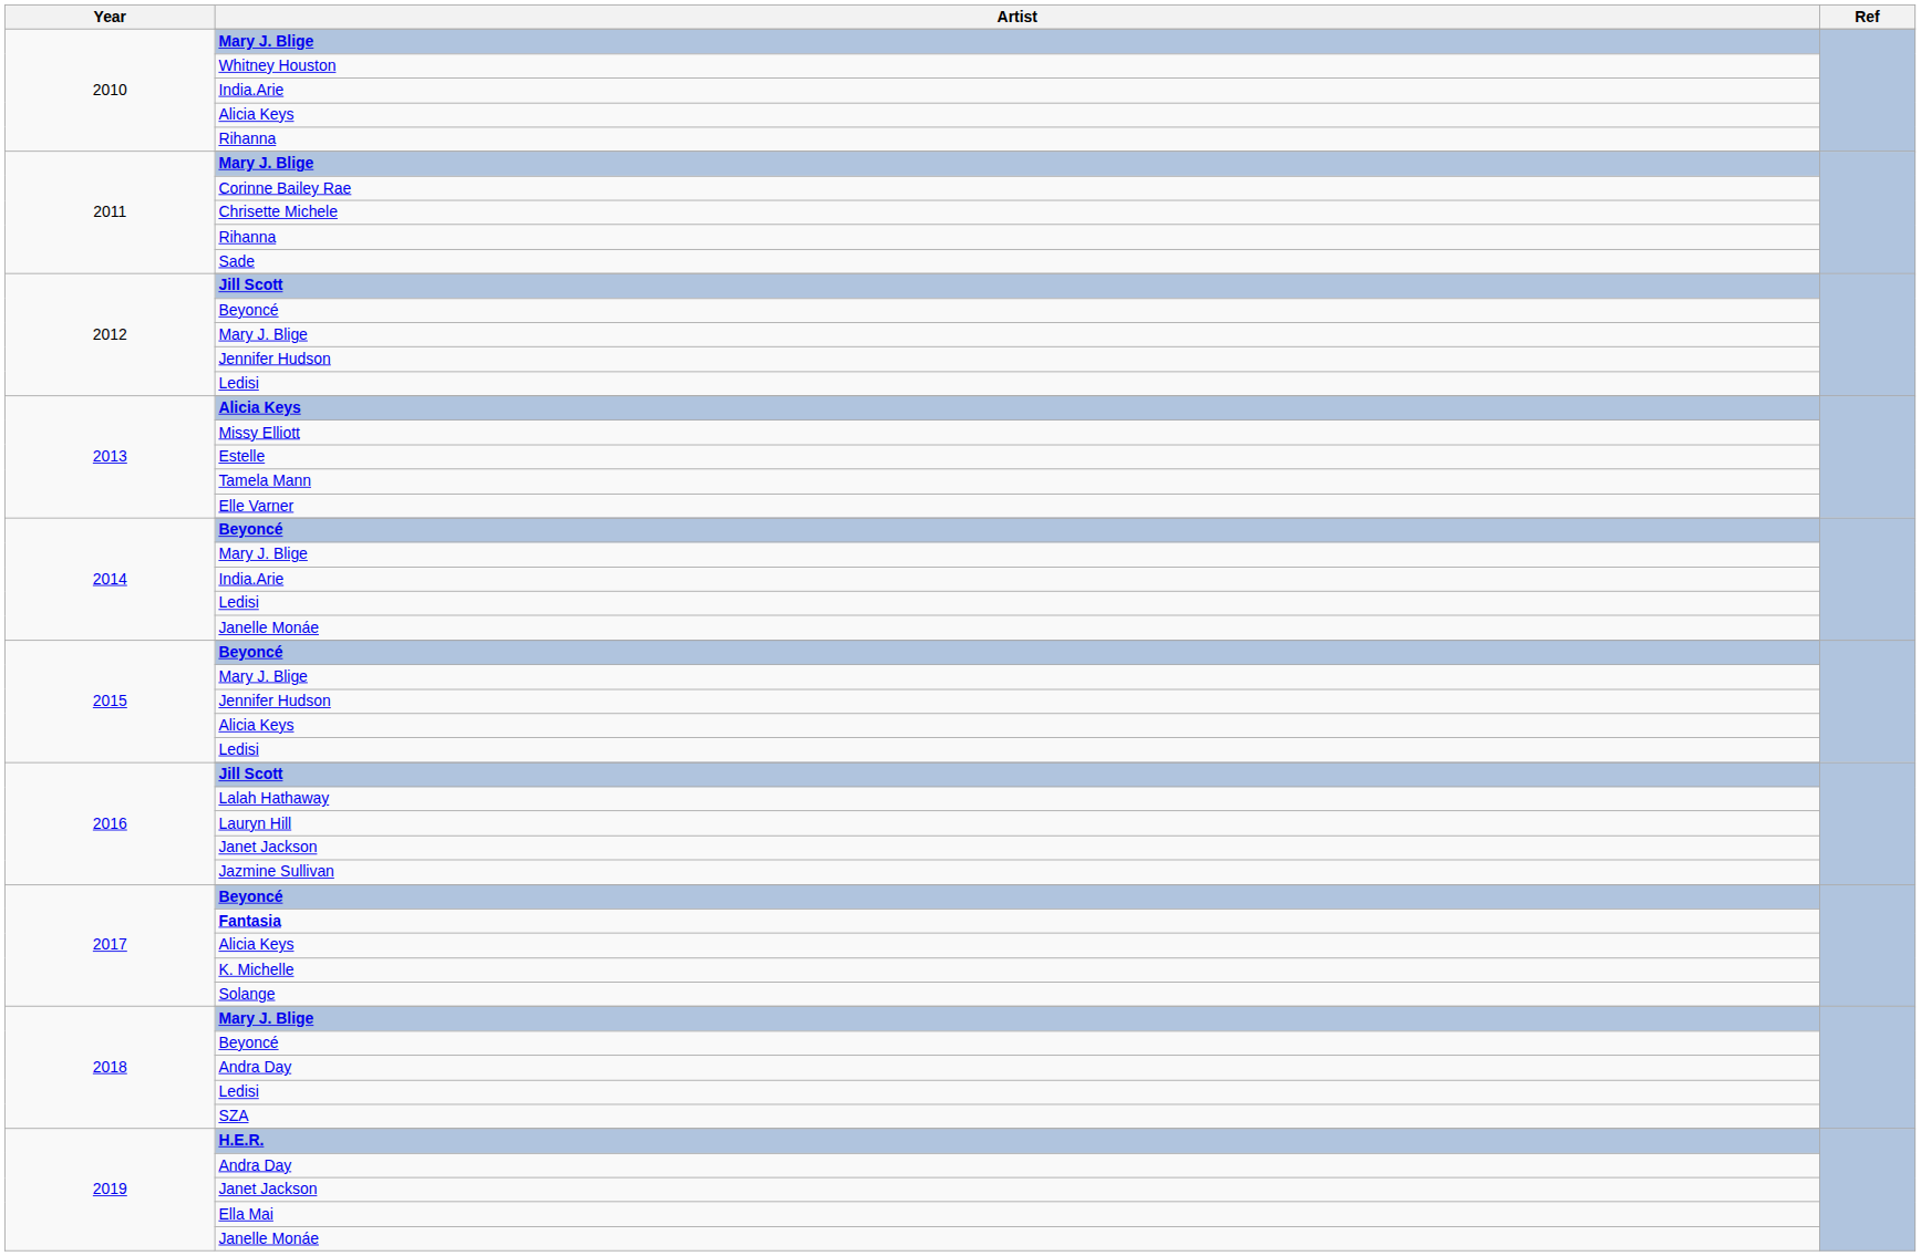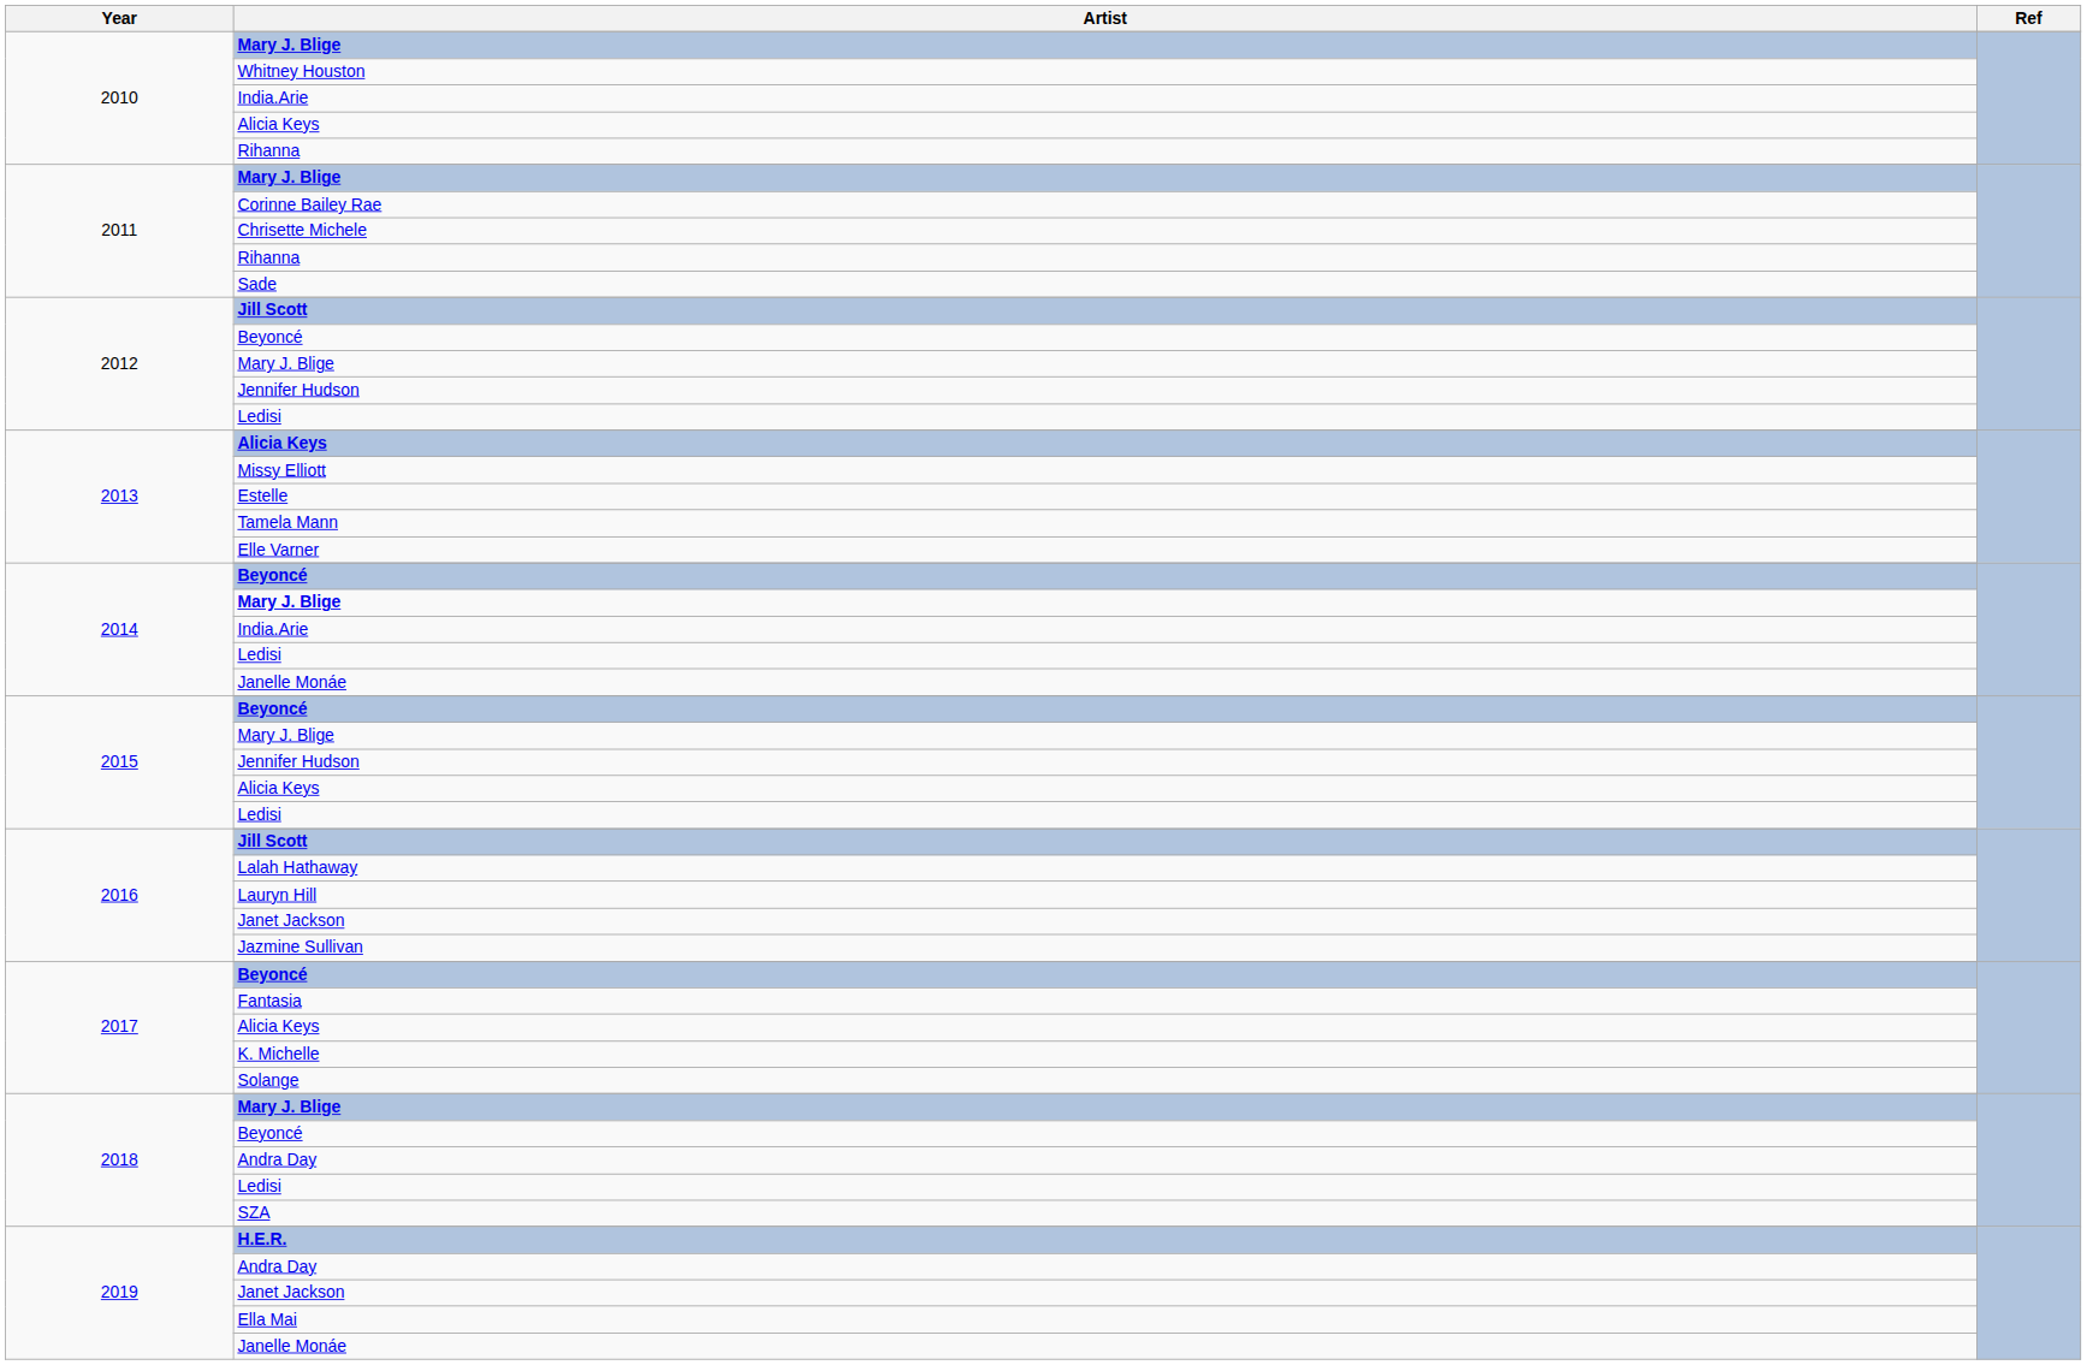2014 / Mary J. Blige | Artist: normal -> bold
Fantasia | Artist: bold -> normal
